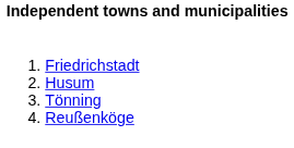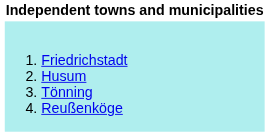row 2 | column 1: no background -> paleturquoise background
